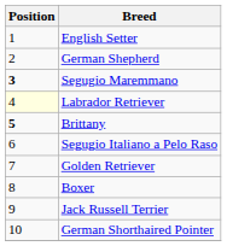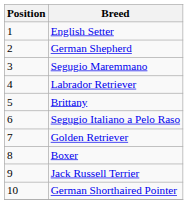Segugio Maremmano | Position: bold -> normal
Labrador Retriever | Position: lightyellow background -> no background
Brittany | Position: bold -> normal
